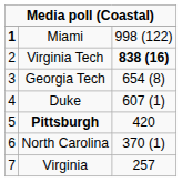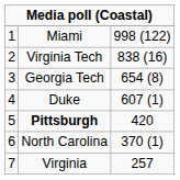Miami | column 1: bold -> normal
Virginia Tech | column 3: bold -> normal
